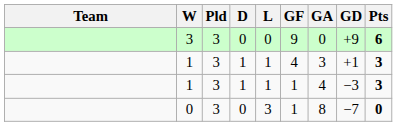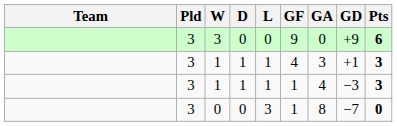columns swapped: Pld <-> W
